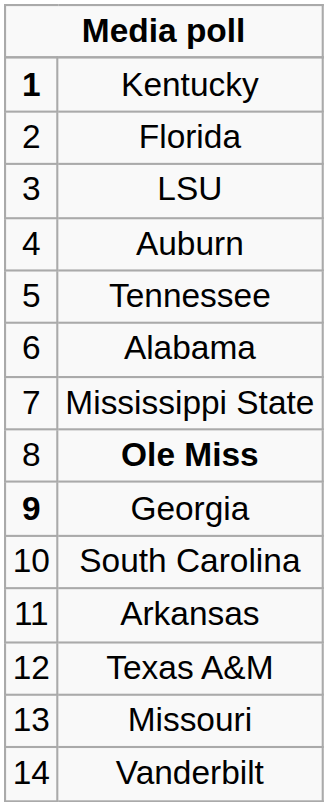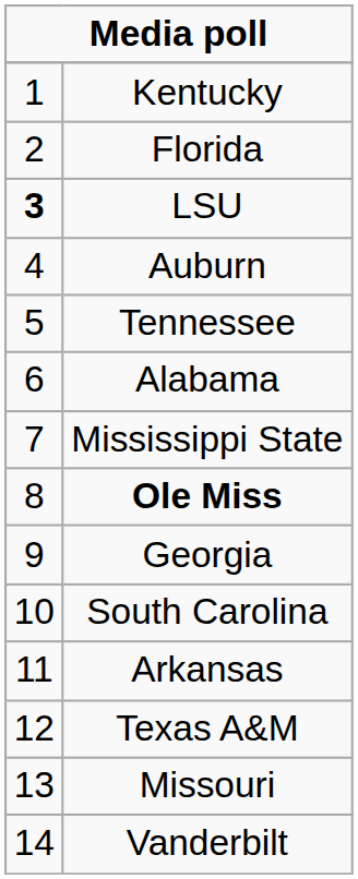Kentucky | column 1: bold -> normal
LSU | column 1: normal -> bold
Georgia | column 1: bold -> normal
